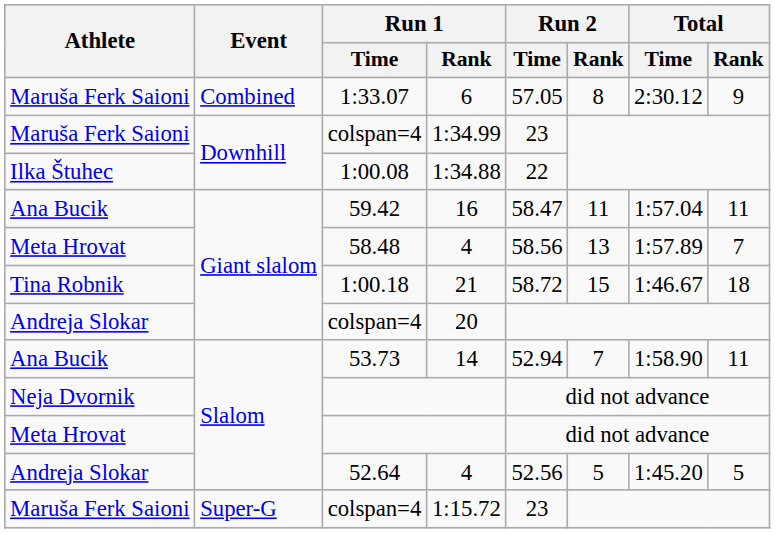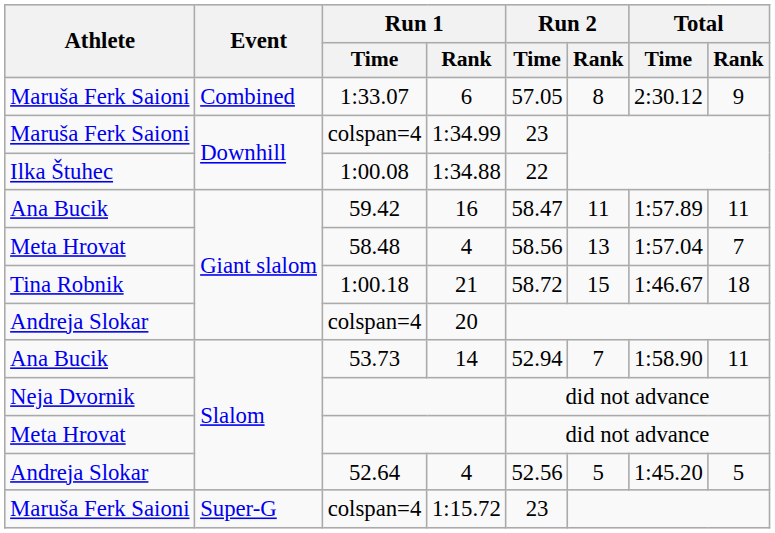16 | Total / Time: 1:57.04 -> 1:57.89
Meta Hrovat / 4 | Total / Time: 1:57.89 -> 1:57.04
